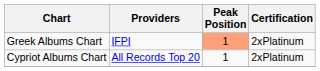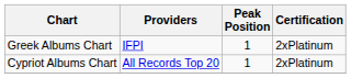Greek Albums Chart | Peak Position: lightsalmon background -> no background
